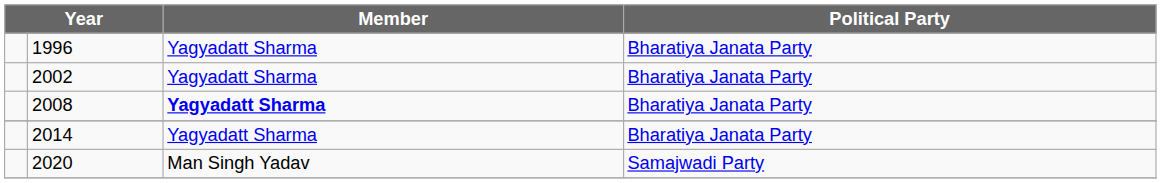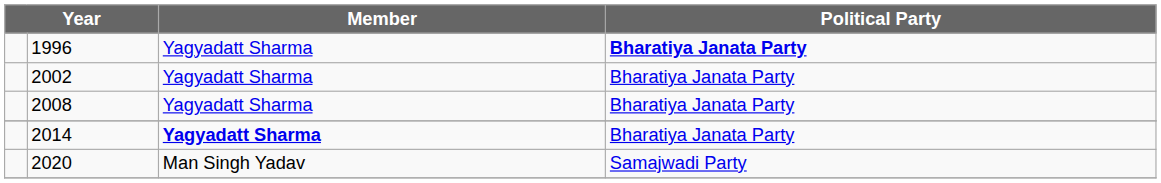1996 | Political Party: normal -> bold
2008 | Member: bold -> normal
2014 | Member: normal -> bold
